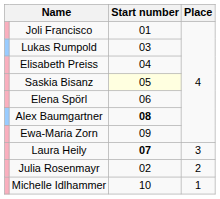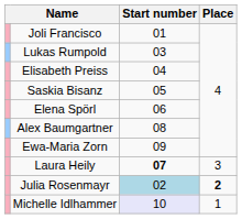Saskia Bisanz | Start number: lightyellow background -> no background
Alex Baumgartner | Start number: bold -> normal
Julia Rosenmayr | Start number: no background -> lightblue background
Julia Rosenmayr | Place: normal -> bold
Michelle Idlhammer | Start number: no background -> lavender background
